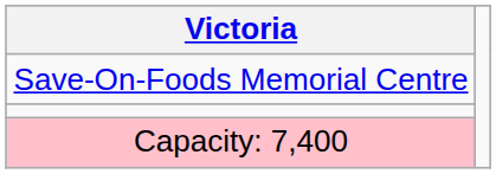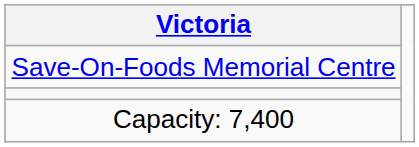Capacity: 7,400 | Victoria: pink background -> no background
